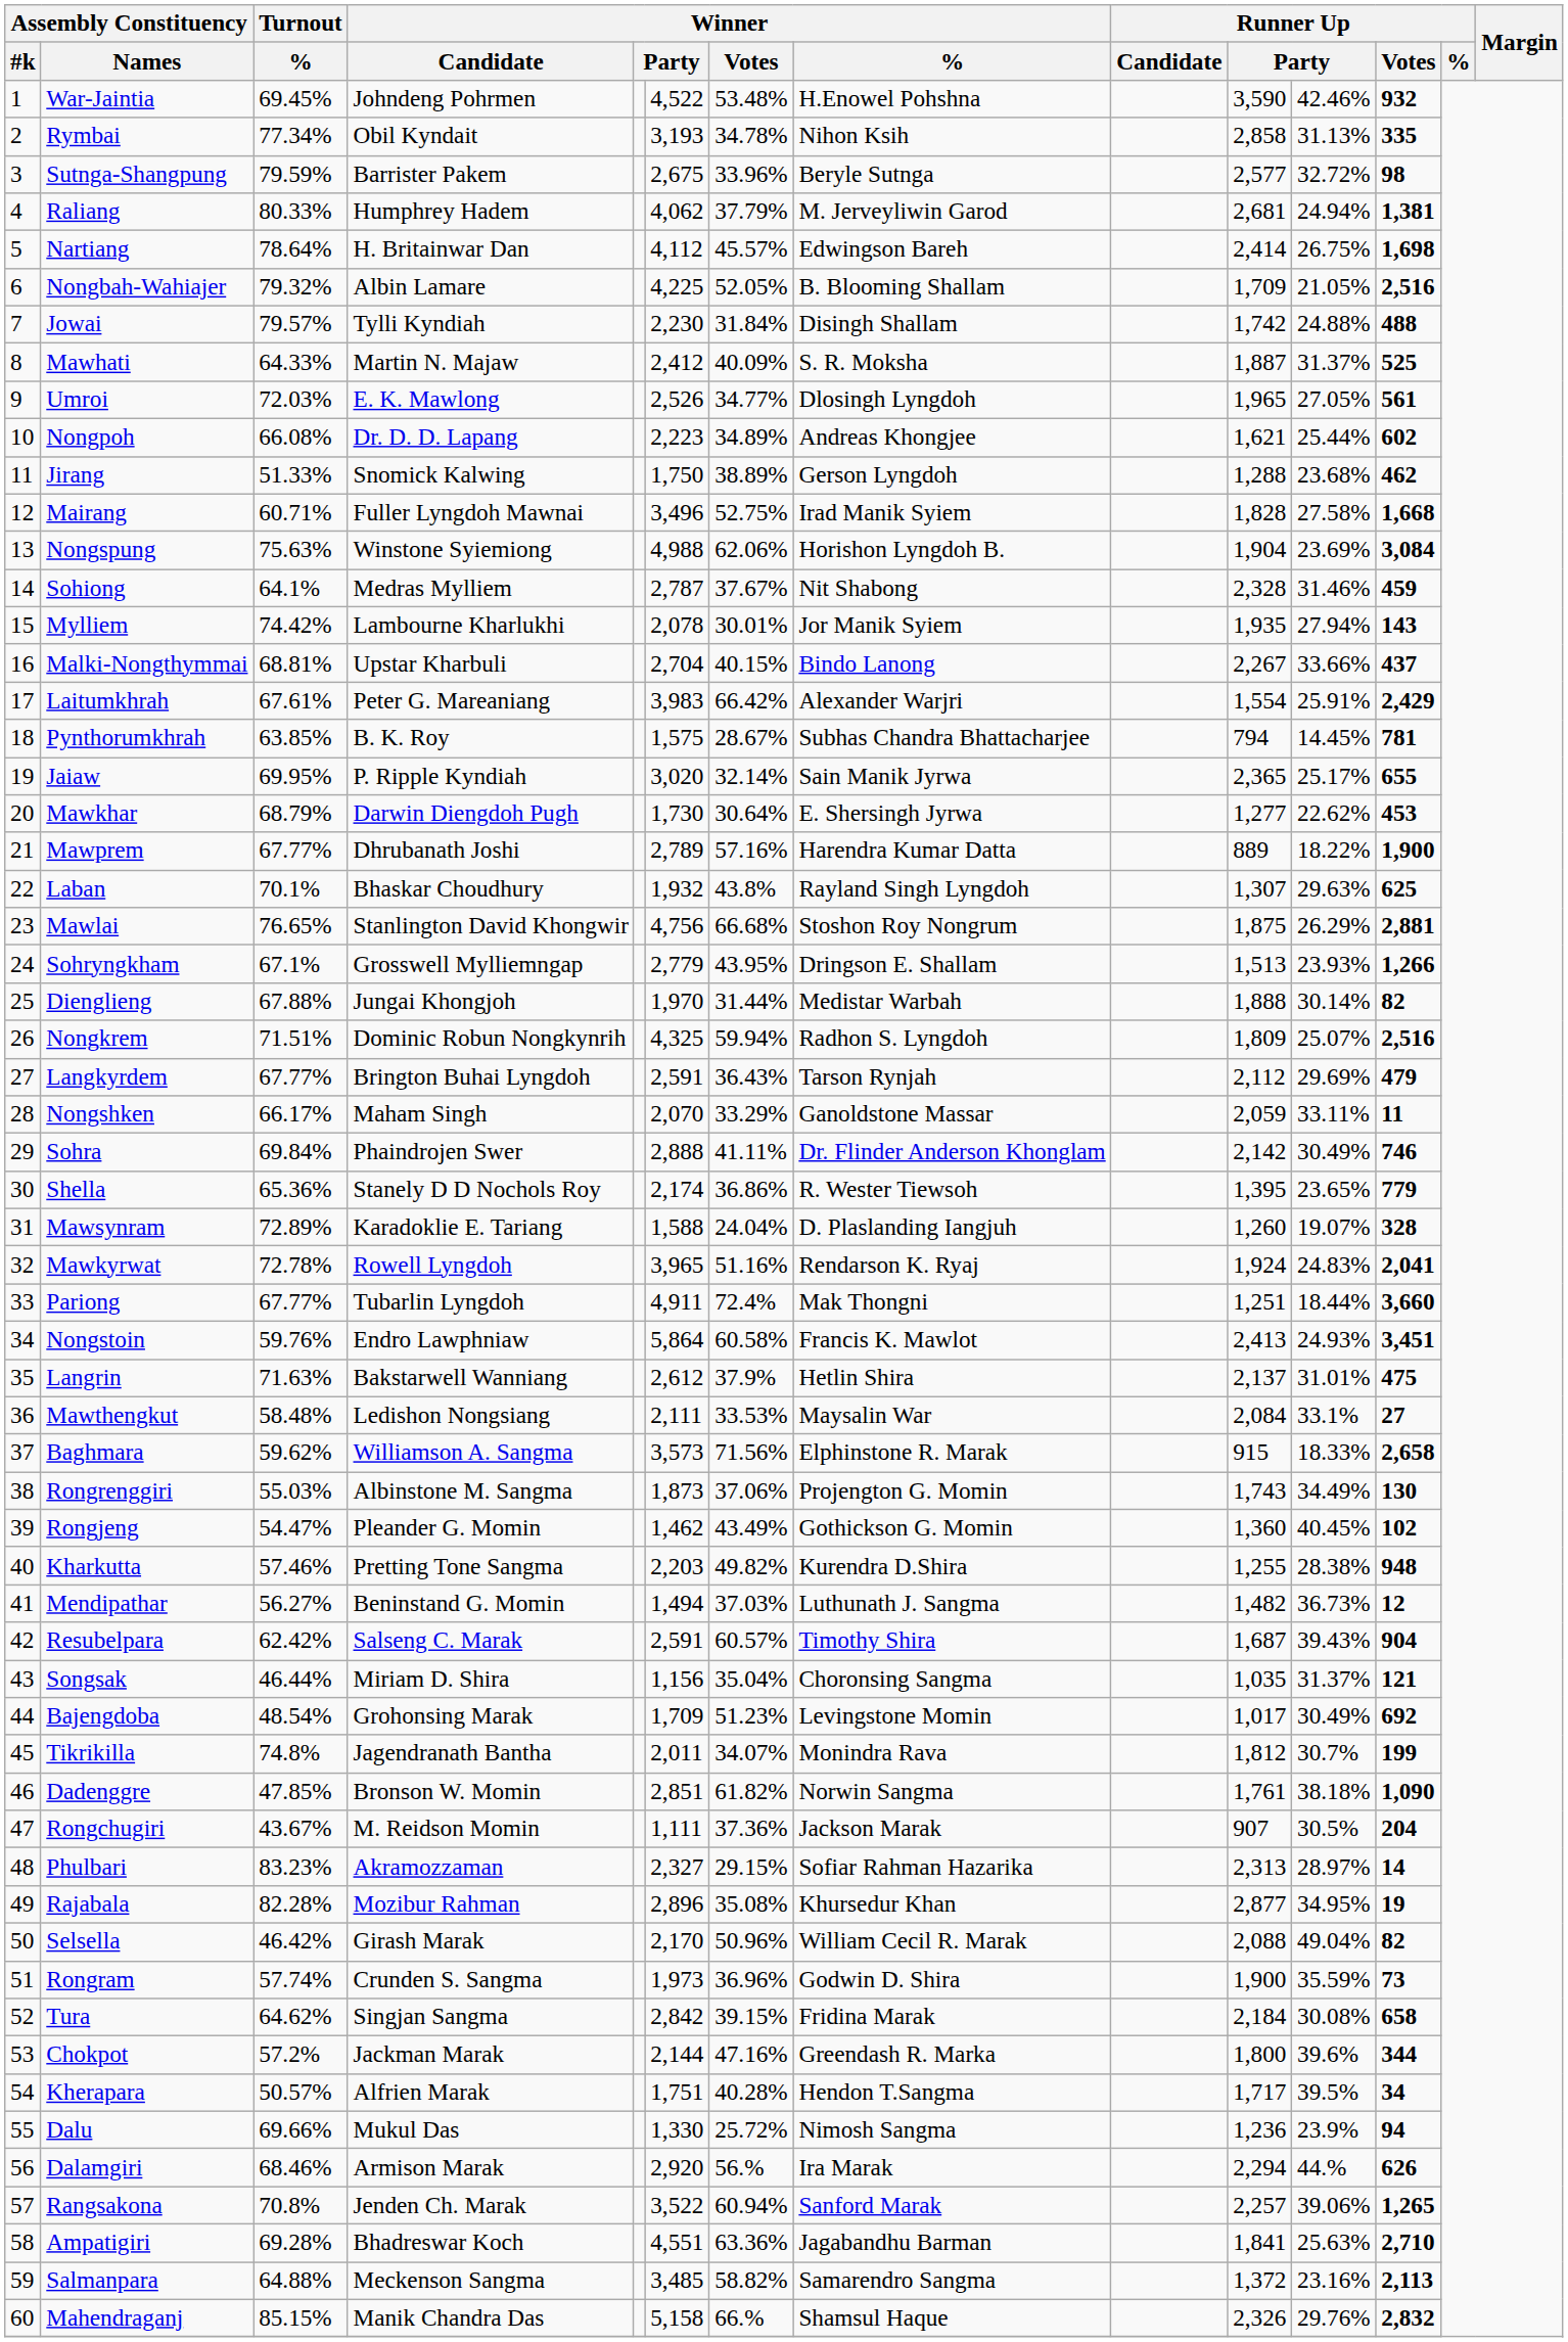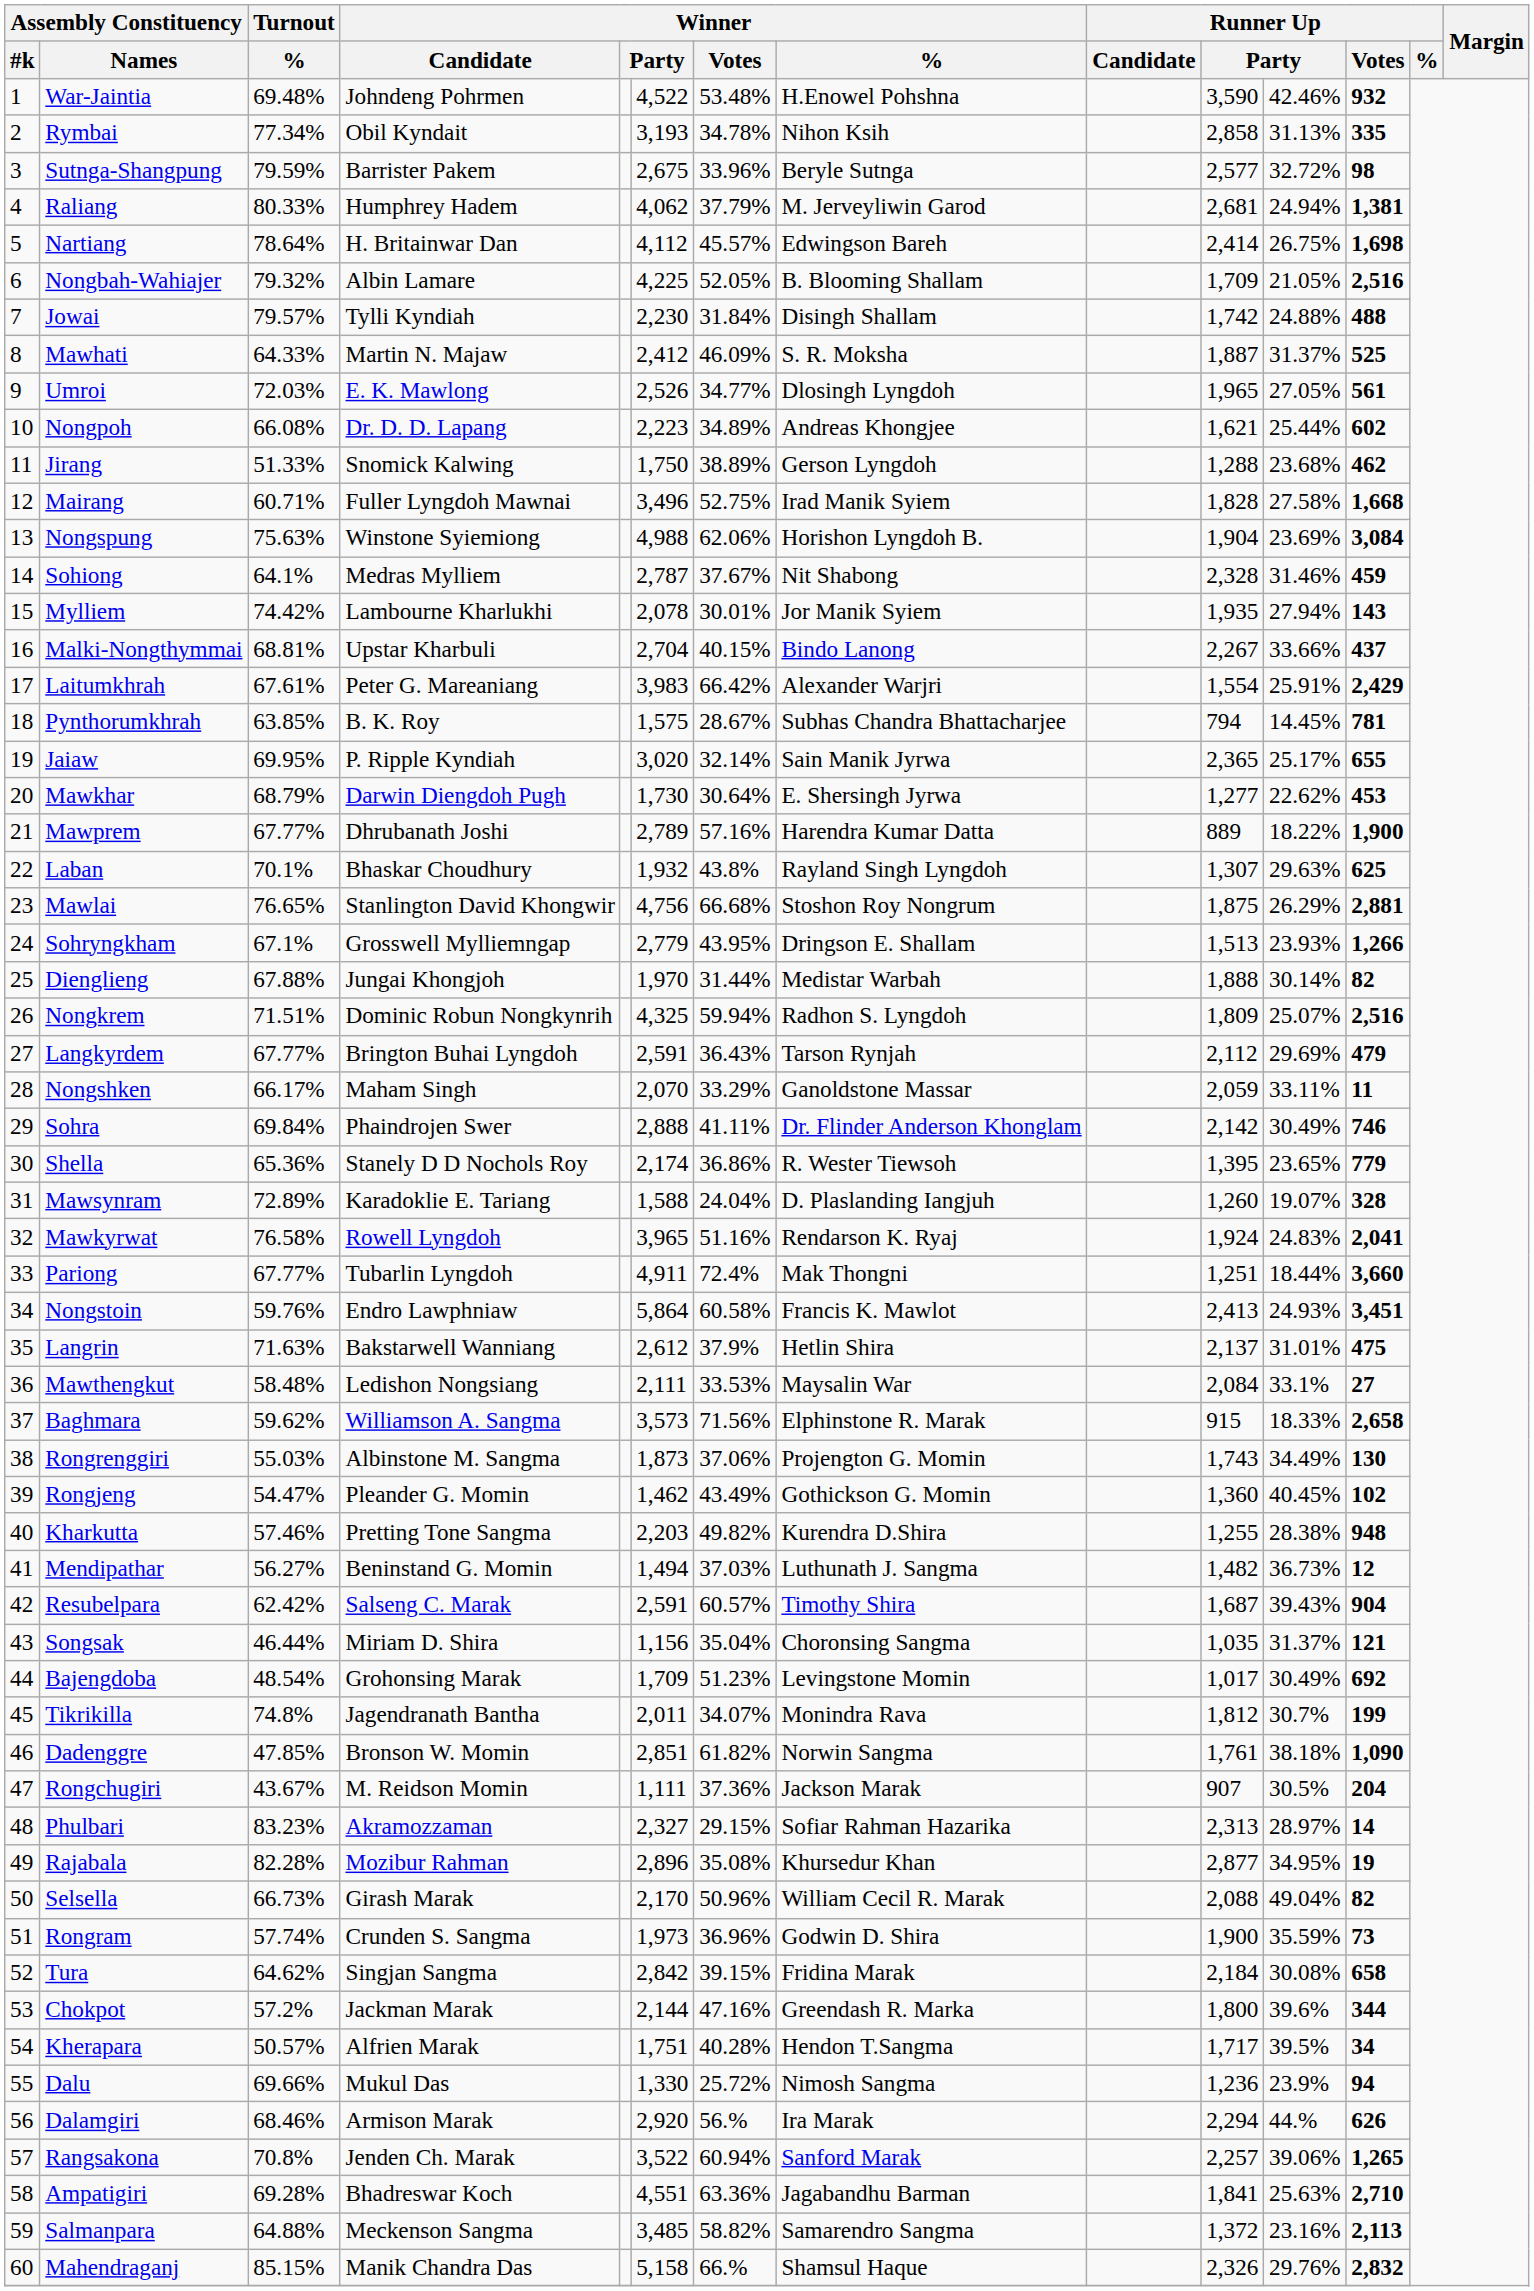War-Jaintia | Turnout / %: 69.45% -> 69.48%
Mawhati | Winner / Votes: 40.09% -> 46.09%
Mawkyrwat | Turnout / %: 72.78% -> 76.58%
Selsella | Turnout / %: 46.42% -> 66.73%
